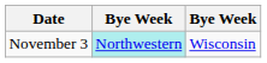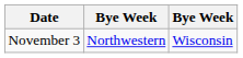November 3 | column 2: paleturquoise background -> no background
